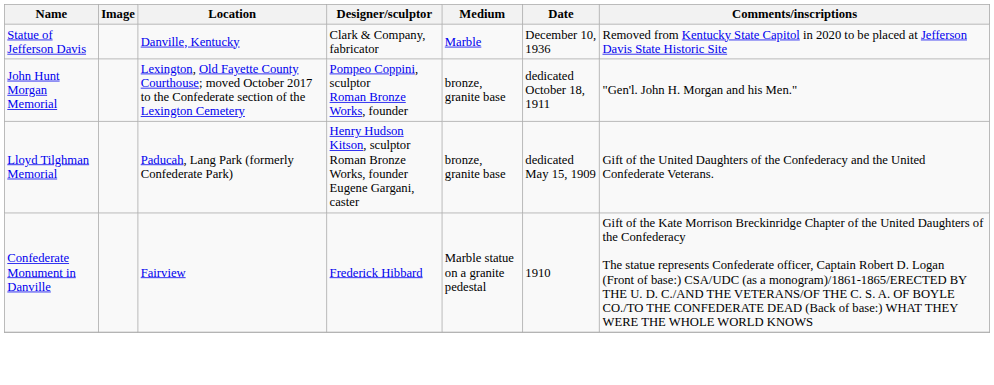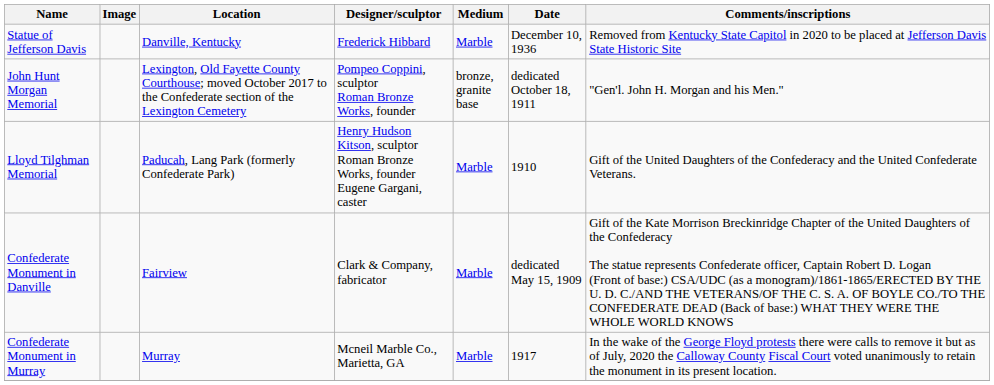Statue of Jefferson Davis | Designer/sculptor: Clark & Company, fabricator -> Frederick Hibbard
Lloyd Tilghman Memorial | Medium: bronze, granite base -> Marble
Lloyd Tilghman Memorial | Date: dedicated May 15, 1909 -> 1910
Confederate Monument in Danville | Designer/sculptor: Frederick Hibbard -> Clark & Company, fabricator
Confederate Monument in Danville | Medium: Marble statue on a granite pedestal -> Marble
Confederate Monument in Danville | Date: 1910 -> dedicated May 15, 1909
+ row: Confederate Monument in Murray | Murray | Mcneil Marble Co., Marietta, GA | Marble | 1917 | In the wake of the George Floyd protests there were calls to remove it but as of July, 2020 the Calloway County Fiscal Court voted unanimously to retain the monument in its present location.
